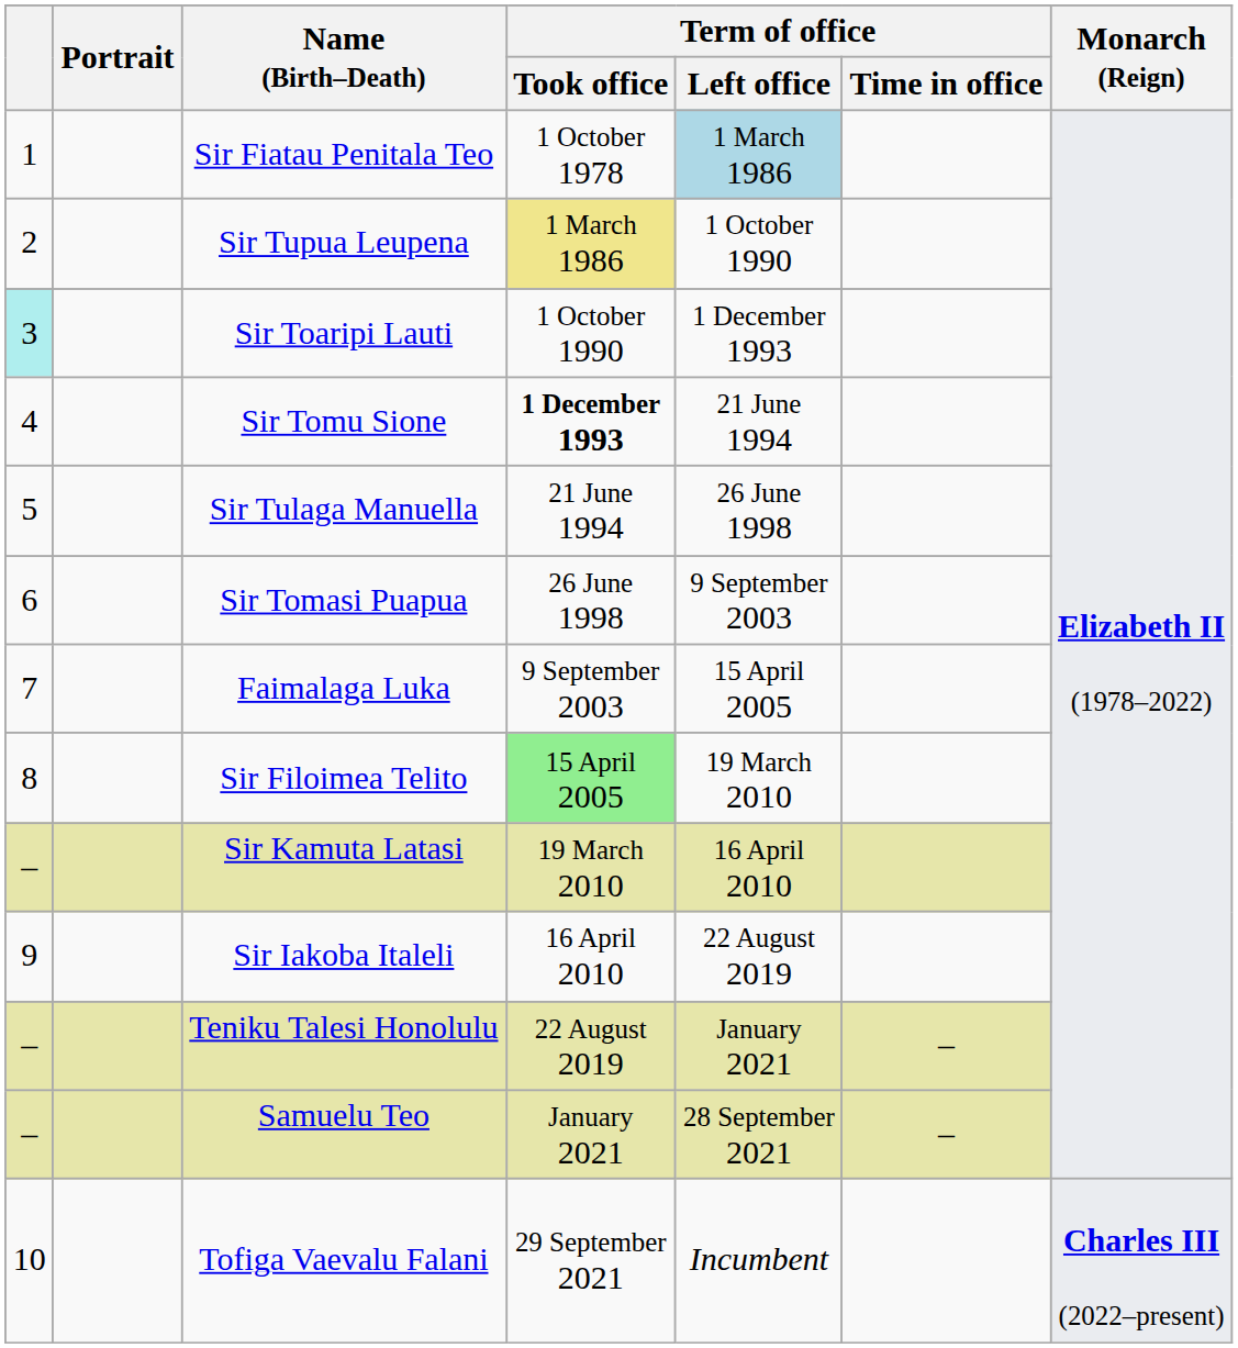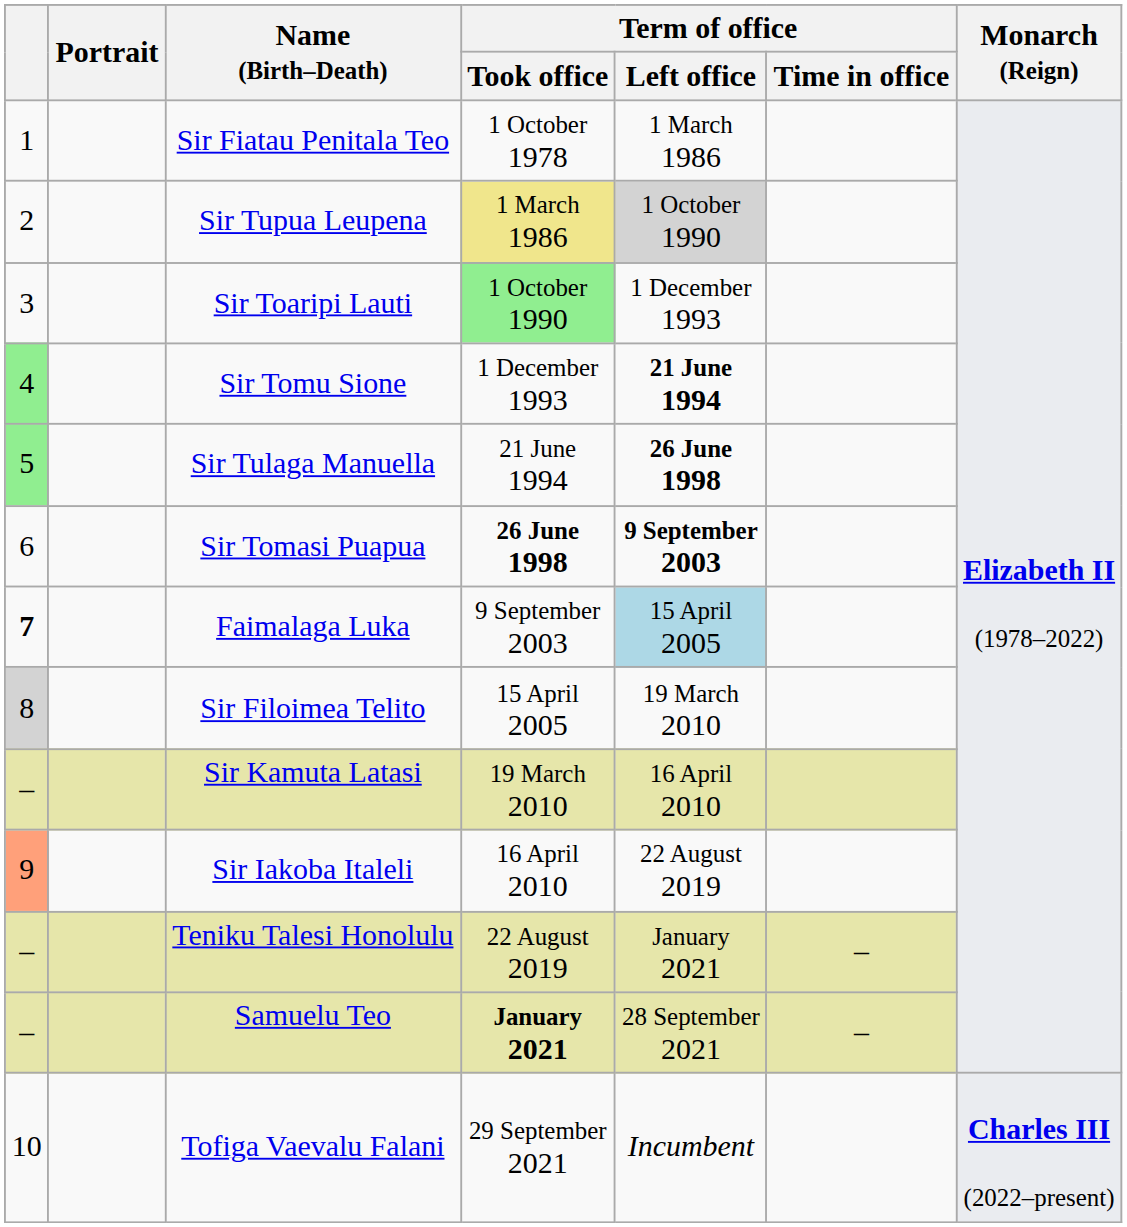Sir Fiatau Penitala Teo | Term of office / Left office: lightblue background -> no background
Sir Tupua Leupena | Term of office / Left office: no background -> lightgrey background
Sir Toaripi Lauti | column 1: paleturquoise background -> no background
Sir Toaripi Lauti | Term of office / Took office: no background -> lightgreen background
Sir Tomu Sione | column 1: no background -> lightgreen background
Sir Tomu Sione | Term of office / Took office: bold -> normal
Sir Tomu Sione | Term of office / Left office: normal -> bold
Sir Tulaga Manuella | column 1: no background -> lightgreen background
Sir Tulaga Manuella | Term of office / Left office: normal -> bold
Sir Tomasi Puapua | Term of office / Took office: normal -> bold
Sir Tomasi Puapua | Term of office / Left office: normal -> bold
Faimalaga Luka | column 1: normal -> bold
Faimalaga Luka | Term of office / Left office: no background -> lightblue background
Sir Filoimea Telito | column 1: no background -> lightgrey background
Sir Filoimea Telito | Term of office / Took office: lightgreen background -> no background
Sir Iakoba Italeli | column 1: no background -> lightsalmon background
Samuelu Teo | Term of office / Took office: normal -> bold
